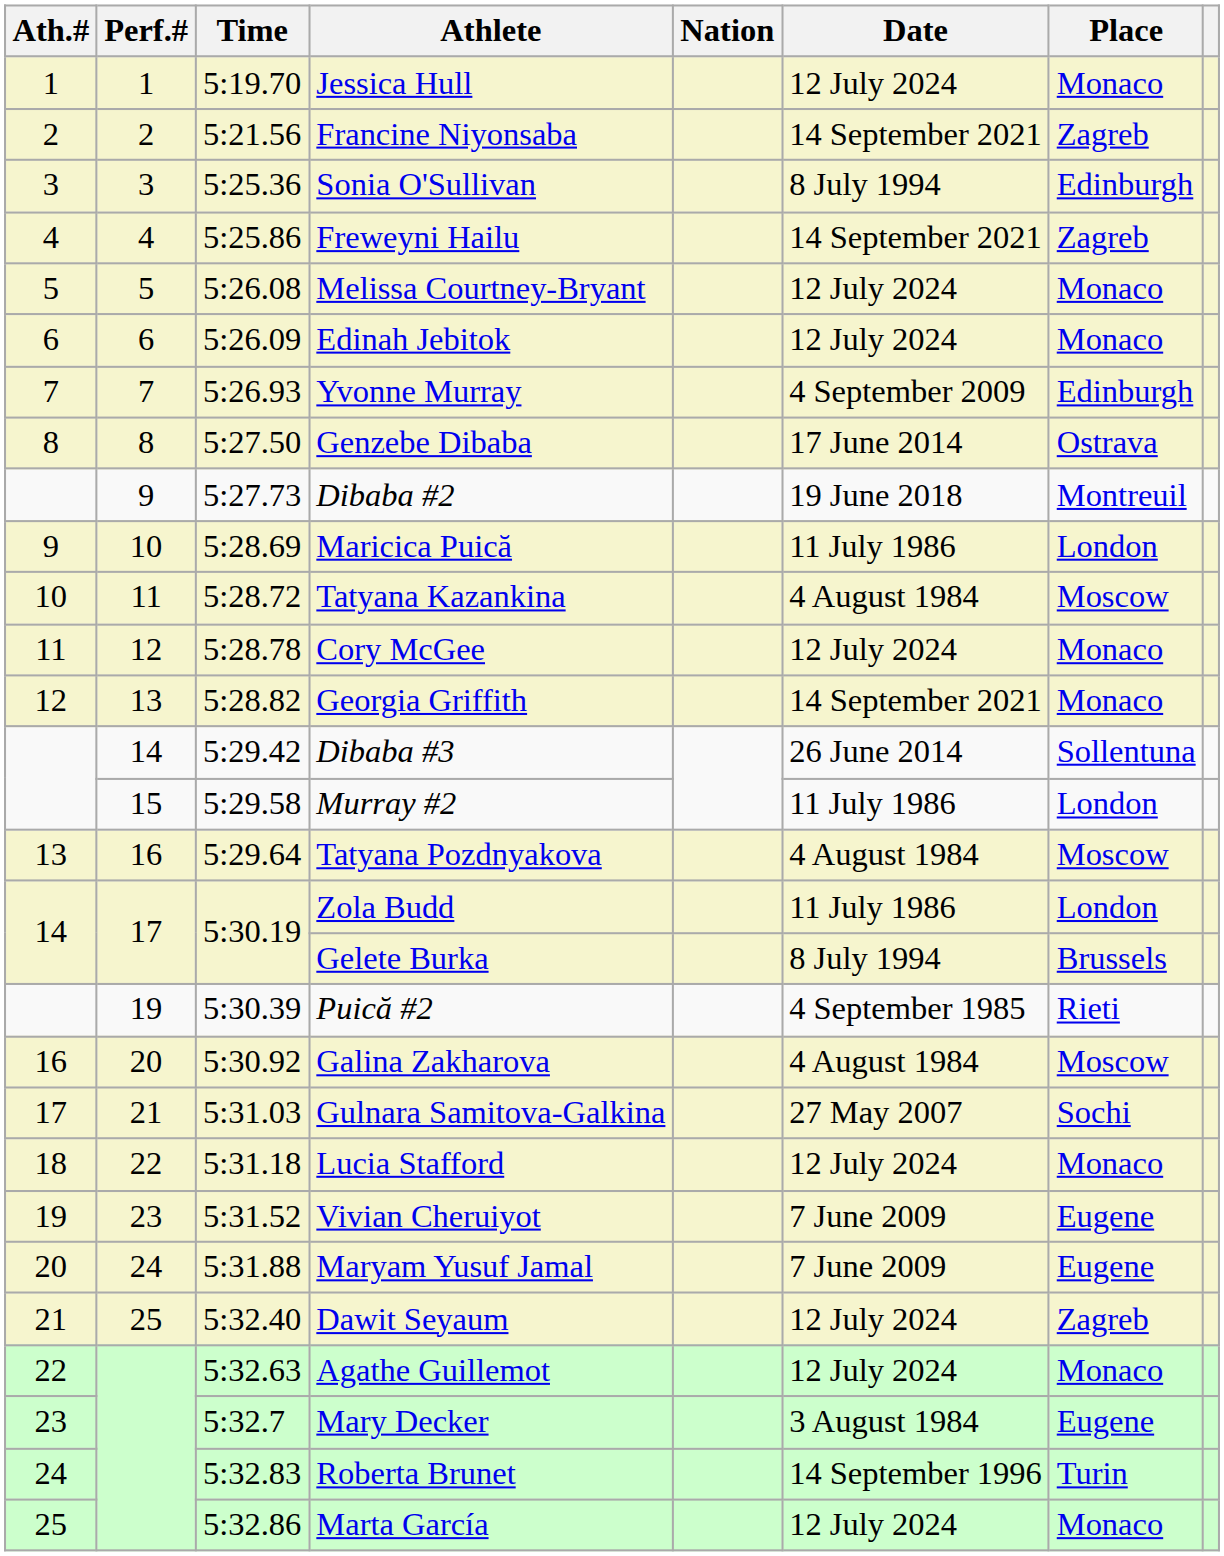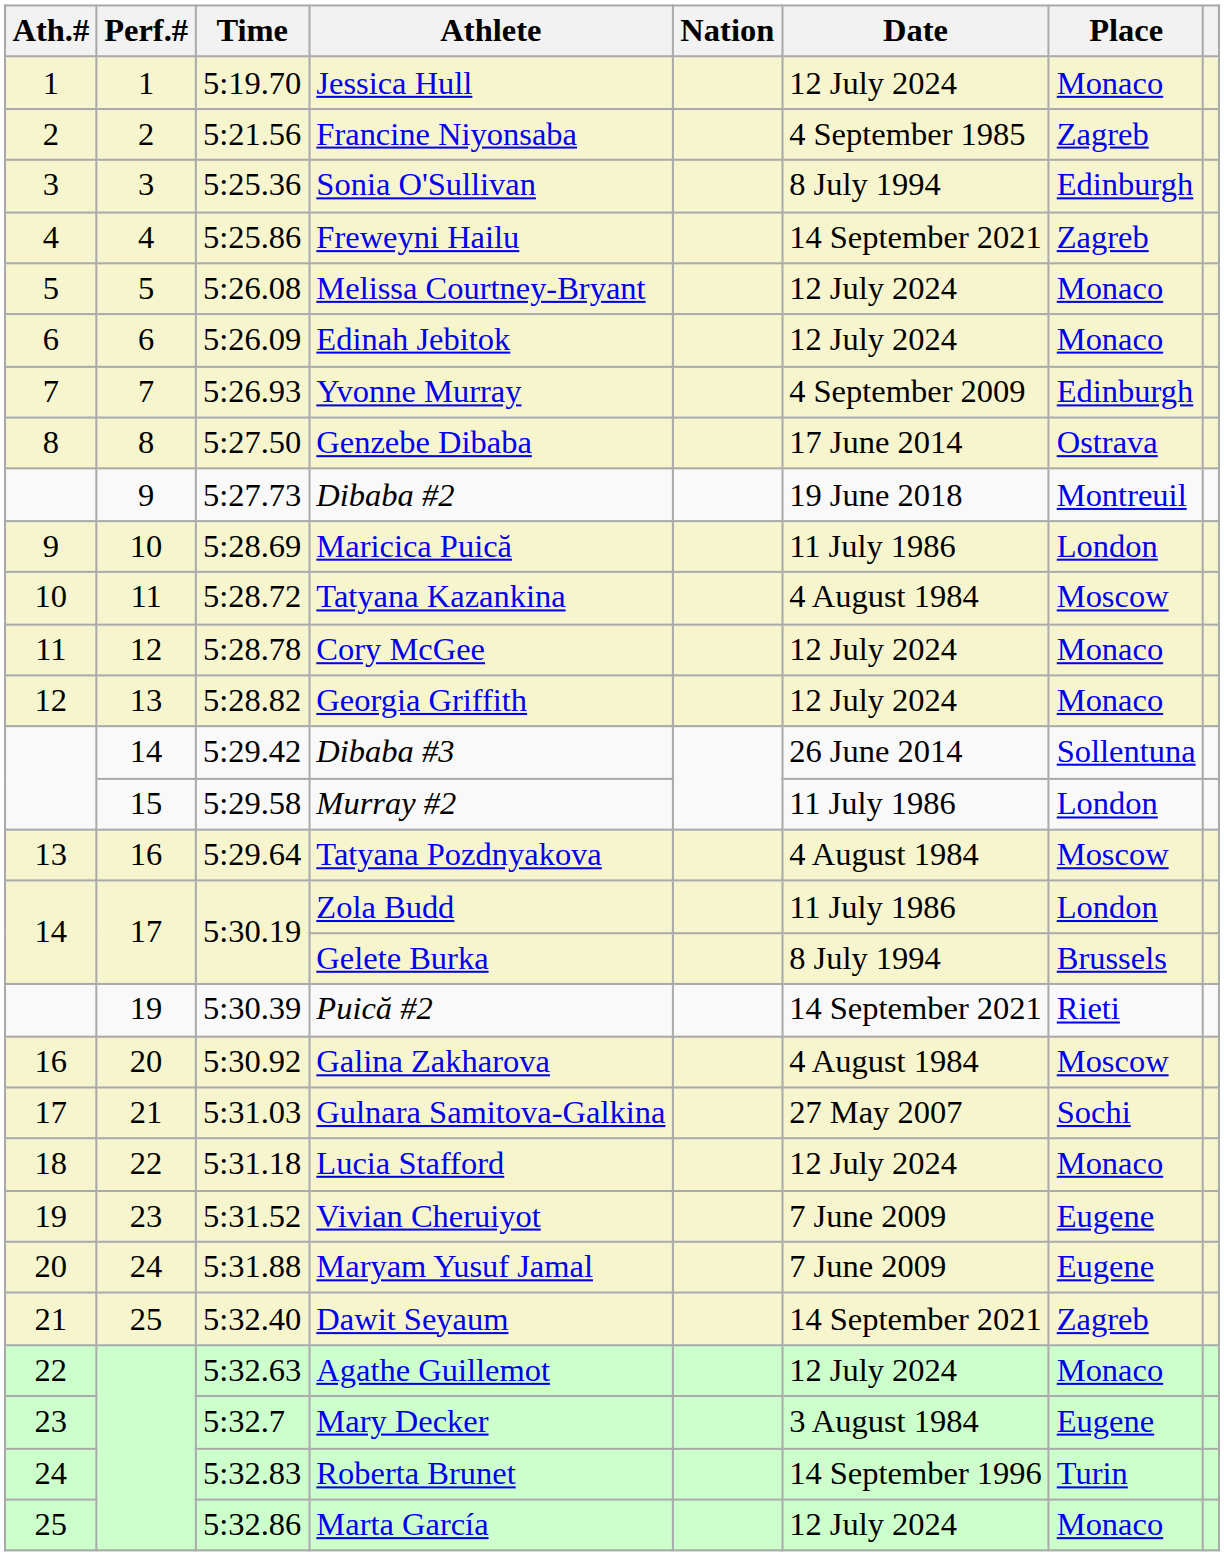Francine Niyonsaba | Date: 14 September 2021 -> 4 September 1985
Georgia Griffith | Date: 14 September 2021 -> 12 July 2024
Puică #2 | Date: 4 September 1985 -> 14 September 2021
Dawit Seyaum | Date: 12 July 2024 -> 14 September 2021
